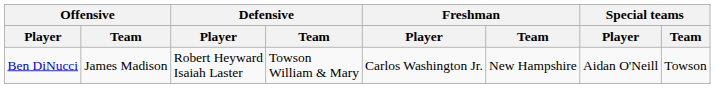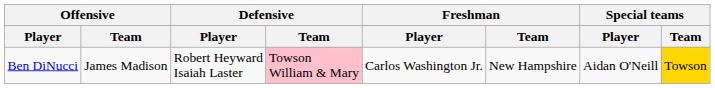Ben DiNucci | Defensive / Team: no background -> pink background
Ben DiNucci | Special teams / Team: no background -> gold background
